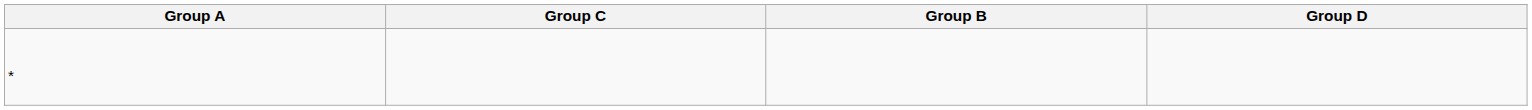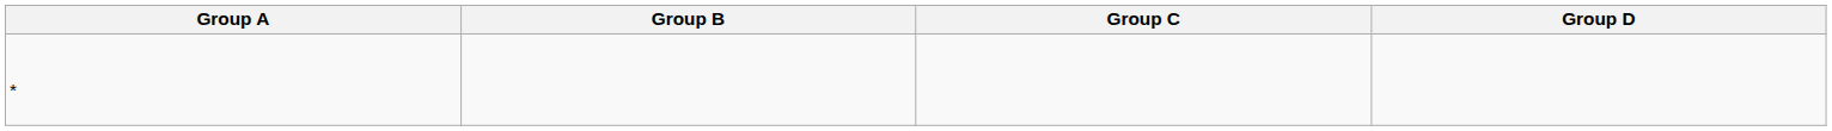columns swapped: Group B <-> Group C
